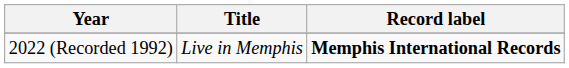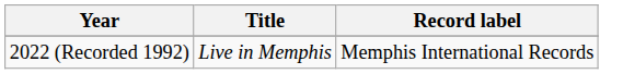2022 (Recorded 1992) | Record label: bold -> normal
